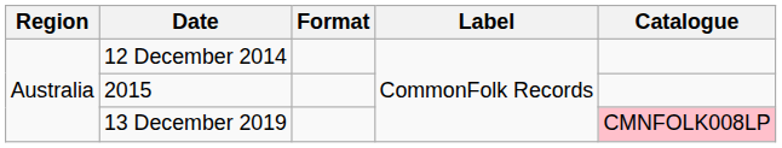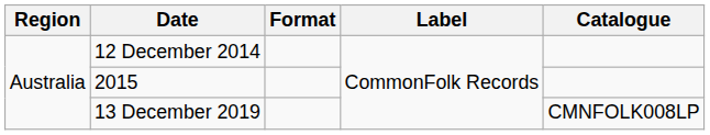13 December 2019 | Catalogue: pink background -> no background
